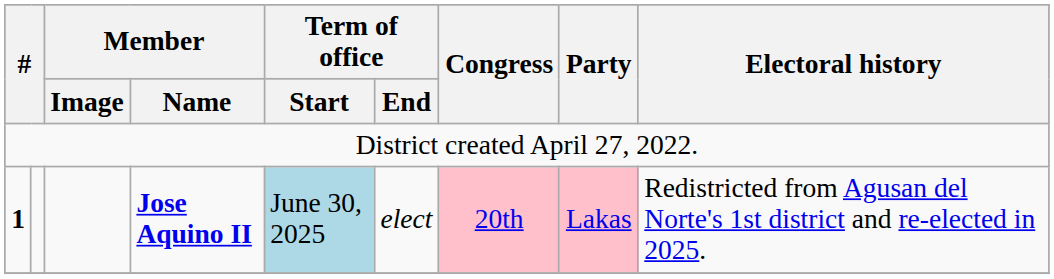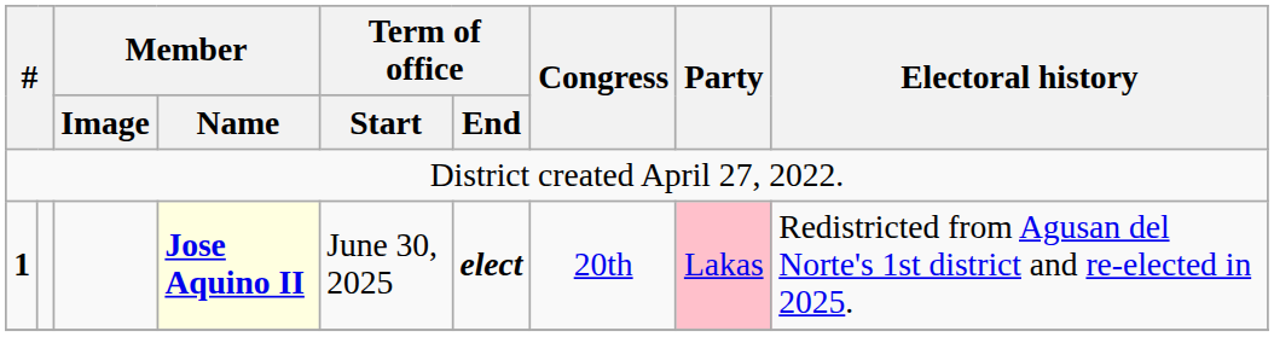1 | Member / Name: no background -> lightyellow background
1 | Term of office / Start: lightblue background -> no background
1 | Term of office / End: normal -> bold
1 | Congress: pink background -> no background
